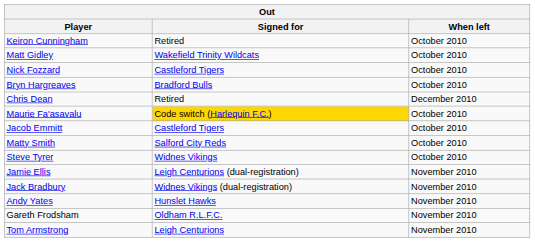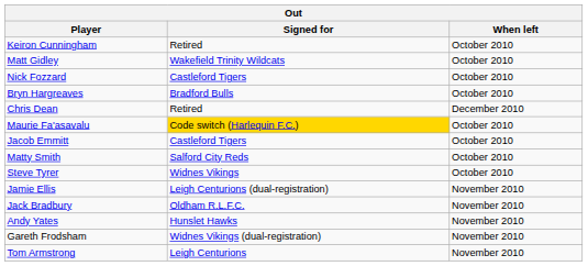Jack Bradbury | Signed for: Widnes Vikings (dual-registration) -> Oldham R.L.F.C.
Gareth Frodsham | Signed for: Oldham R.L.F.C. -> Widnes Vikings (dual-registration)
